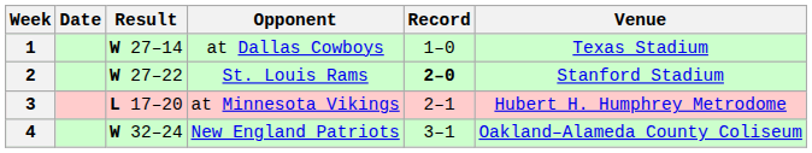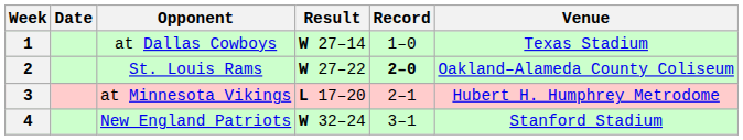columns swapped: Opponent <-> Result
2 | Venue: Stanford Stadium -> Oakland–Alameda County Coliseum
4 | Venue: Oakland–Alameda County Coliseum -> Stanford Stadium
